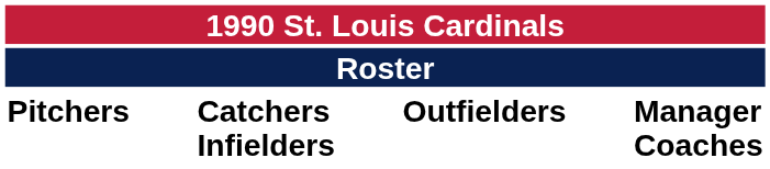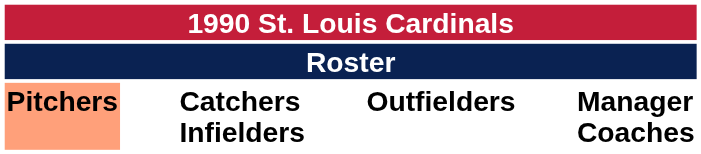Pitchers | column 1: no background -> lightsalmon background
